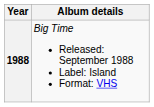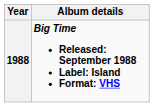1988 | Album details: normal -> bold
